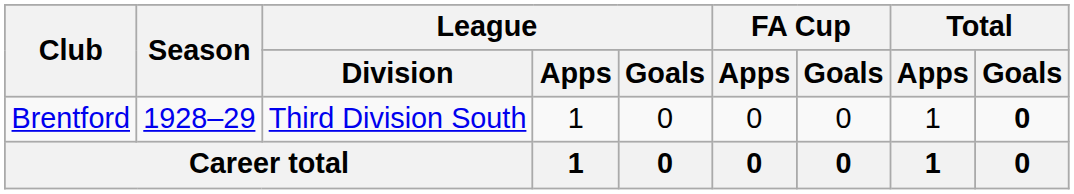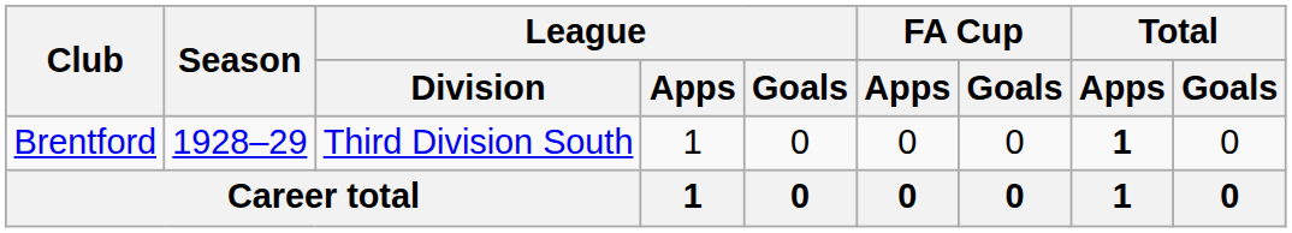Brentford | Total / Apps: normal -> bold
Brentford | Total / Goals: bold -> normal
